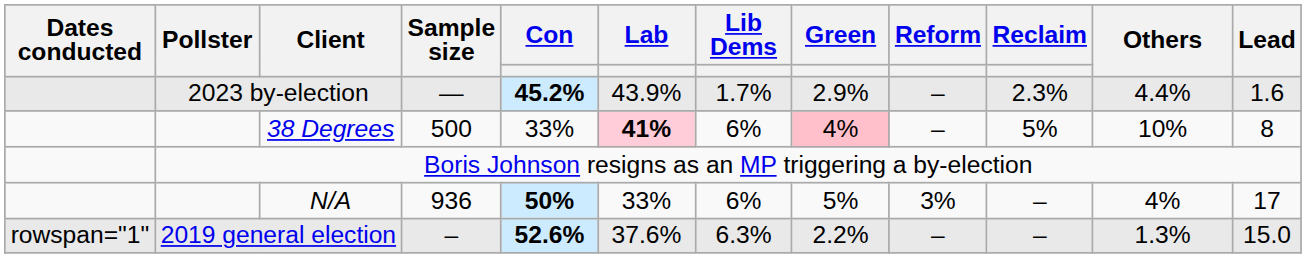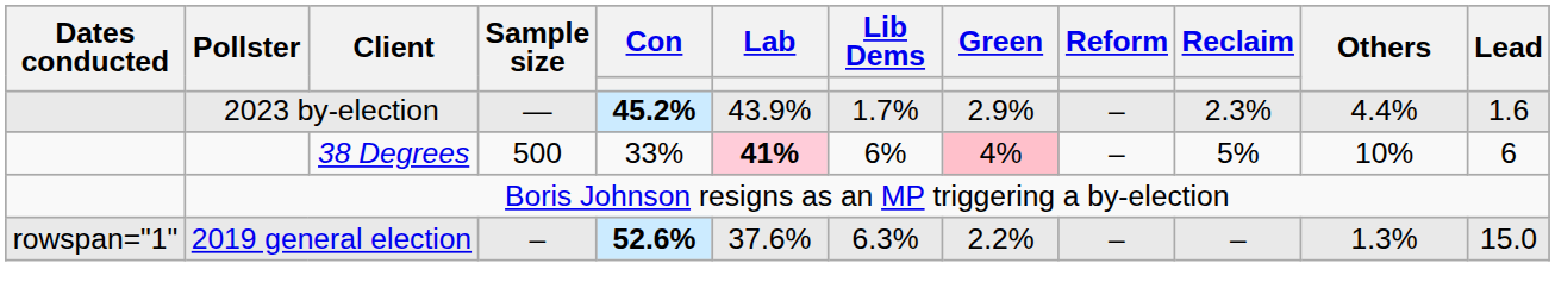38 Degrees | Lead: 8 -> 6
- row: N/A | 936 | 50% | 33% | 6% | 5% | 3% | – | 4% | 17
